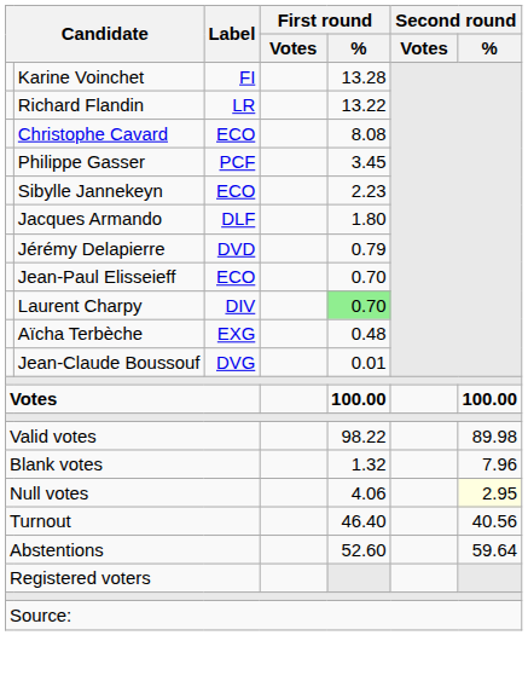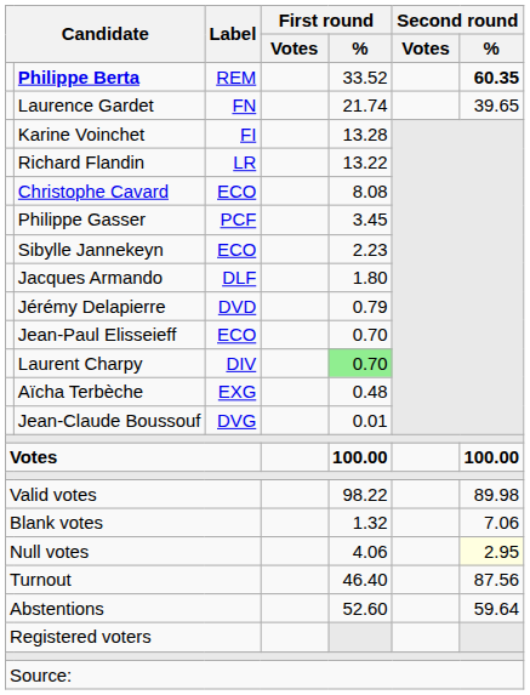+ row: Philippe Berta | REM | 33.52 | 60.35
+ row: Laurence Gardet | FN | 21.74 | 39.65
Blank votes | Second round / %: 7.96 -> 7.06
Turnout | Second round / %: 40.56 -> 87.56
